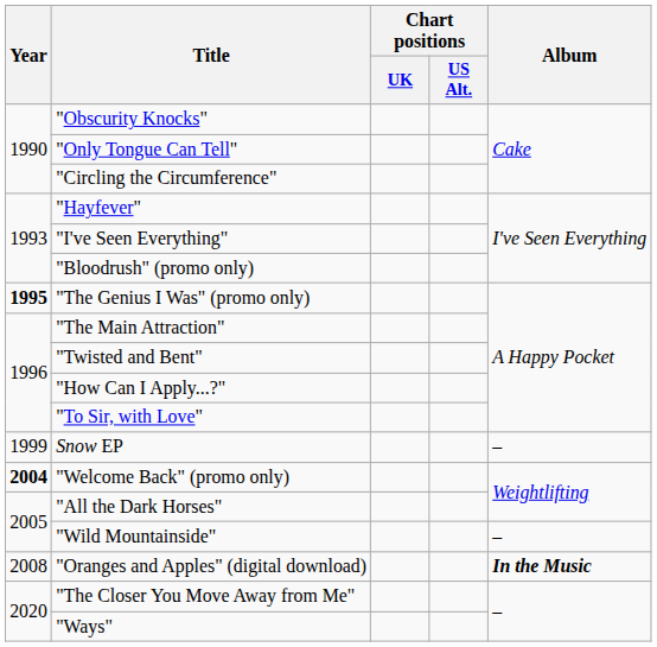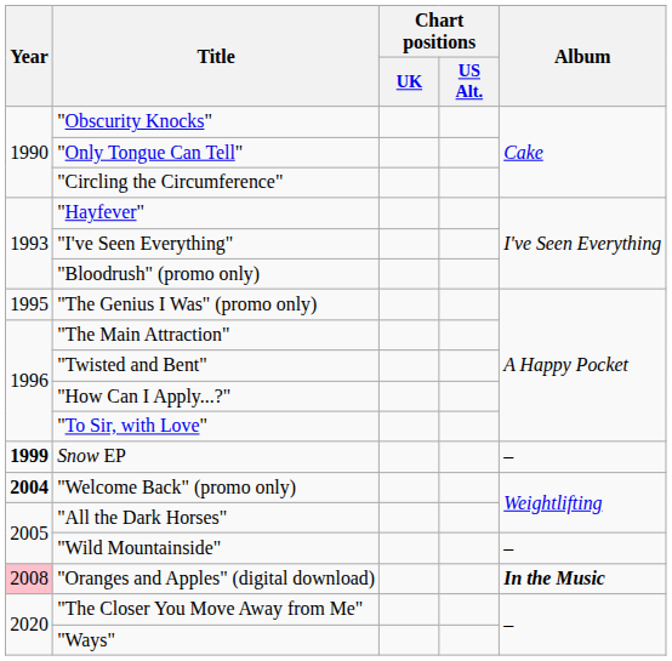"The Genius I Was" (promo only) | Year: bold -> normal
Snow EP | Year: normal -> bold
"Oranges and Apples" (digital download) | Year: no background -> pink background
